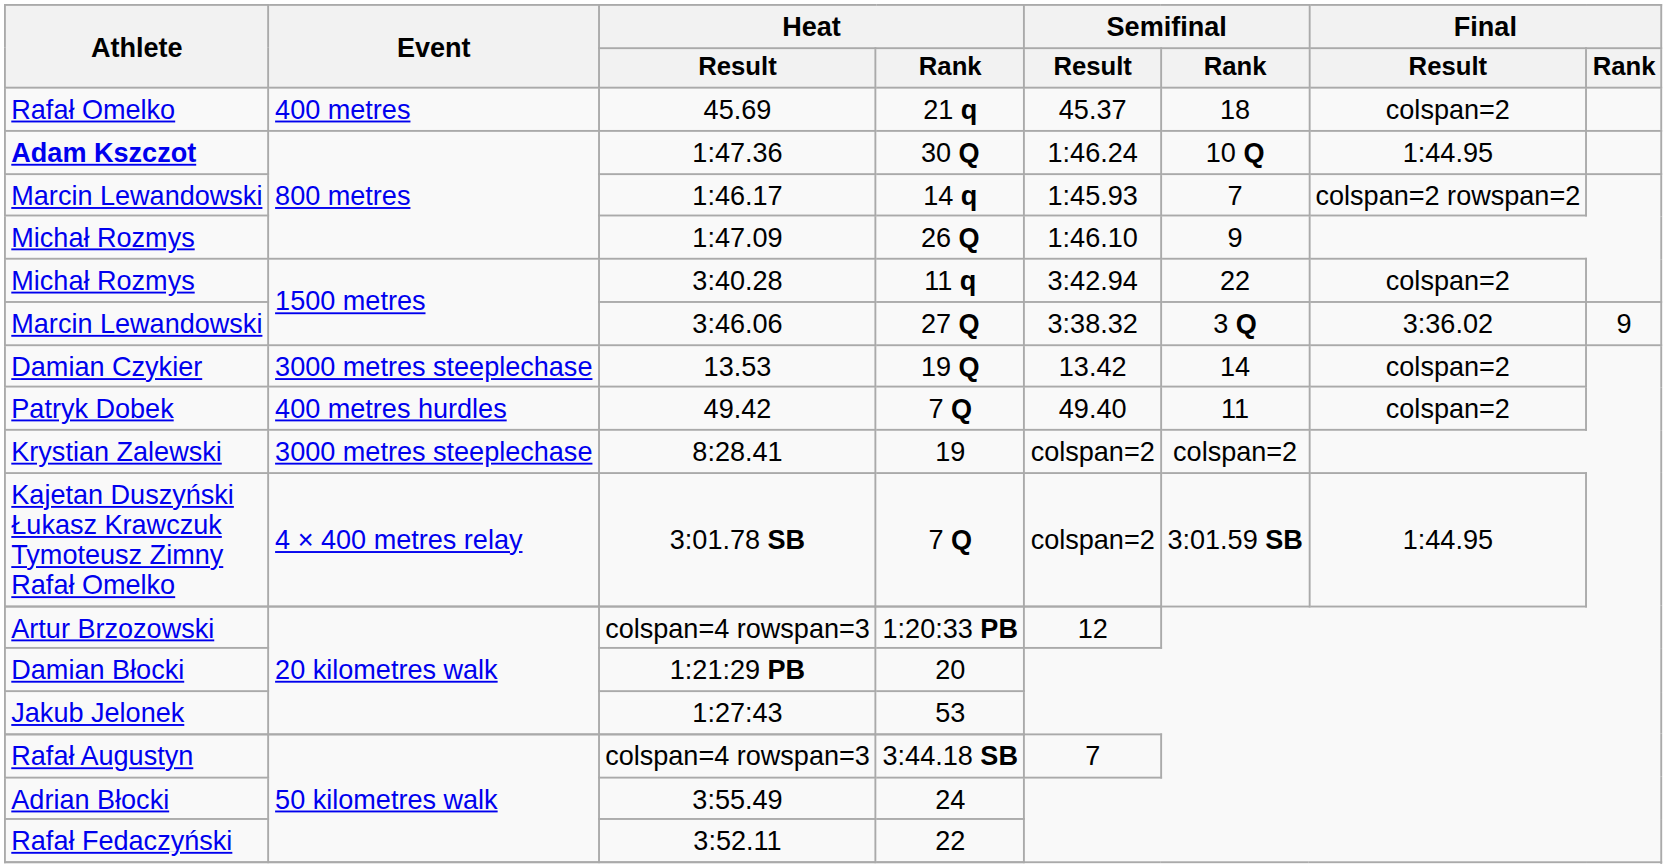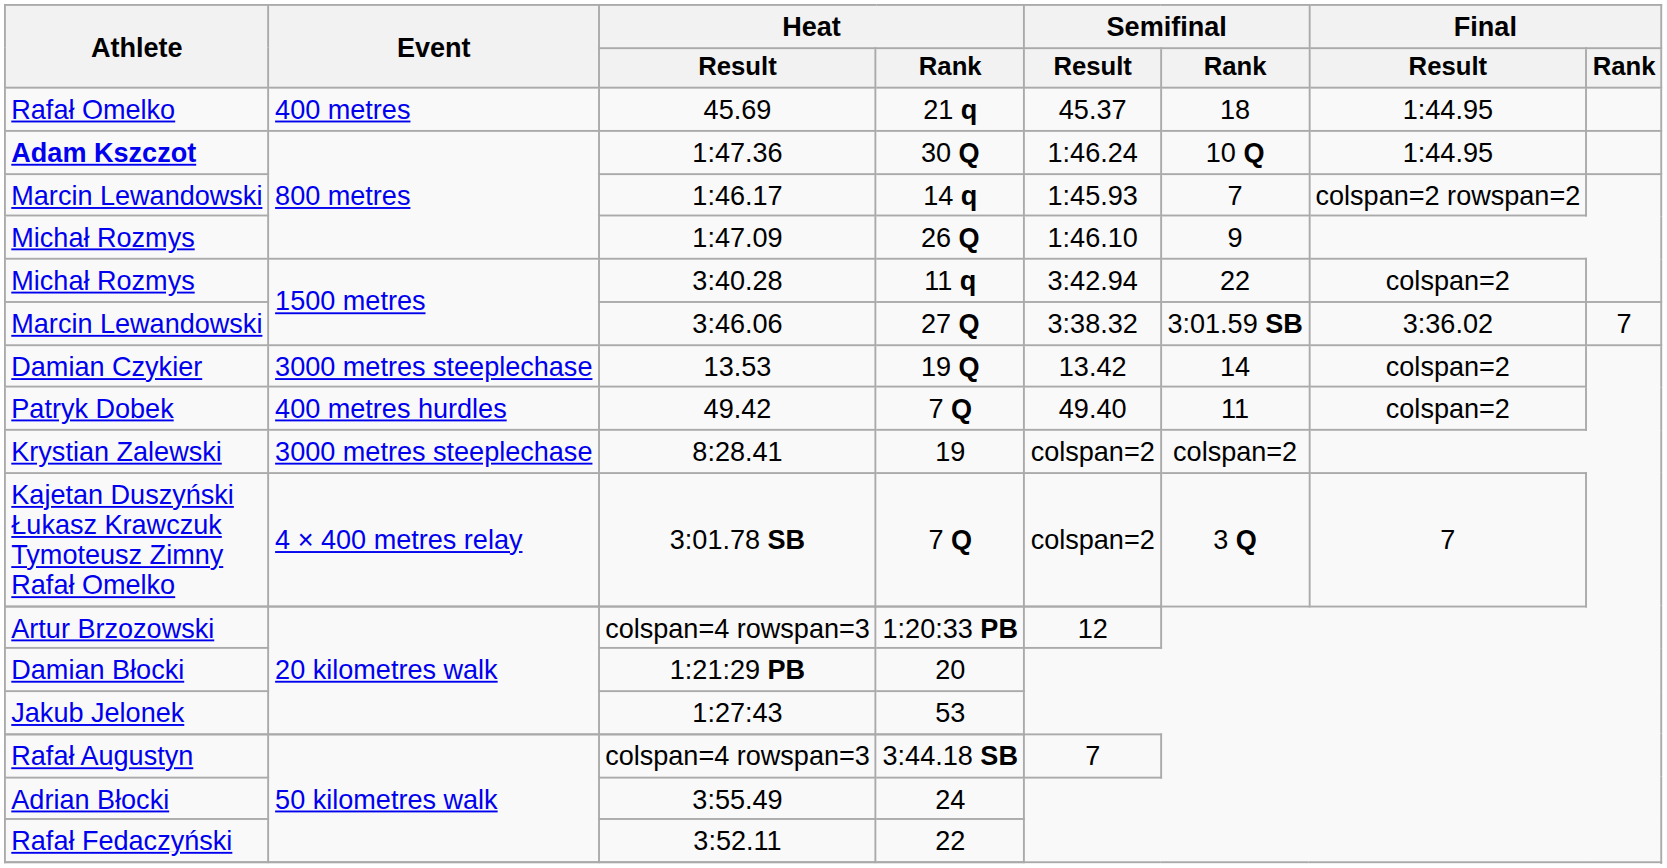45.69 | Final / Result: colspan=2 -> 1:44.95
3:46.06 | Semifinal / Rank: 3 Q -> 3:01.59 SB
3:46.06 | Final / Rank: 9 -> 7
3:01.78 SB | Semifinal / Rank: 3:01.59 SB -> 3 Q
3:01.78 SB | Final / Result: 1:44.95 -> 7
